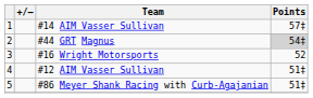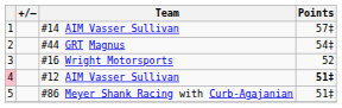#44 GRT Magnus | Points: lightgrey background -> no background
#12 AIM Vasser Sullivan | column 1: no background -> pink background
#12 AIM Vasser Sullivan | Points: normal -> bold
